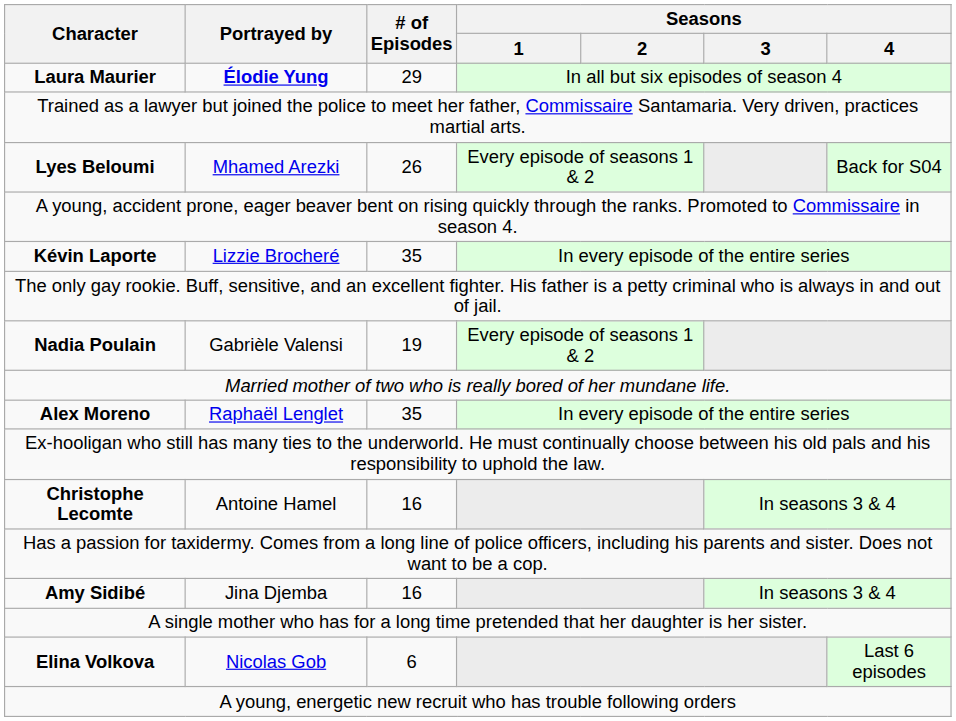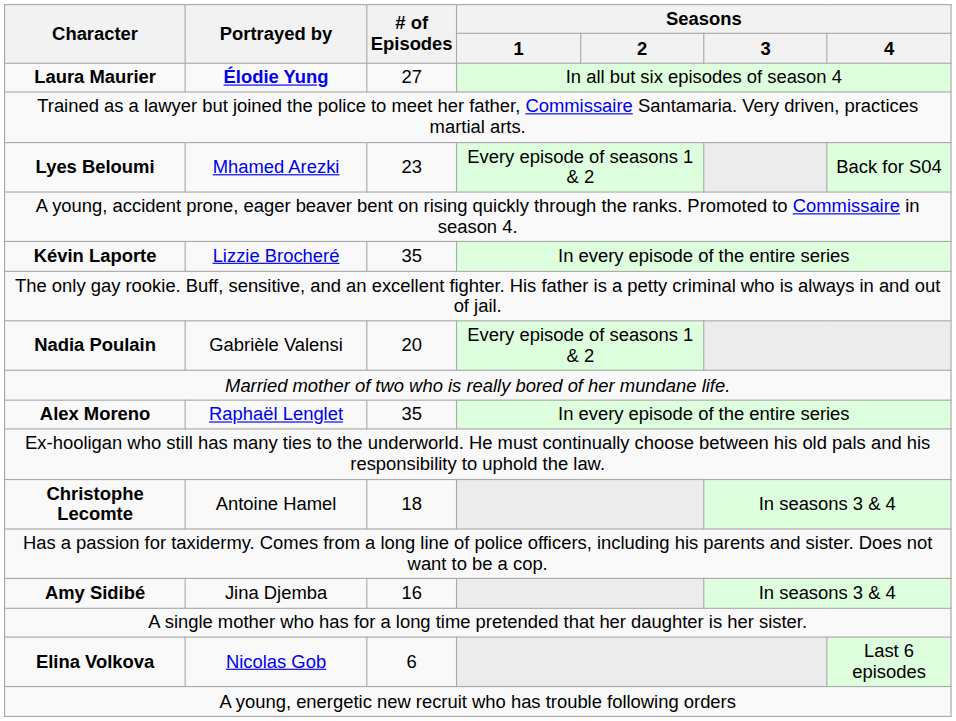Laura Maurier | # of Episodes: 29 -> 27
Lyes Beloumi | # of Episodes: 26 -> 23
Nadia Poulain | # of Episodes: 19 -> 20
Christophe Lecomte | # of Episodes: 16 -> 18
